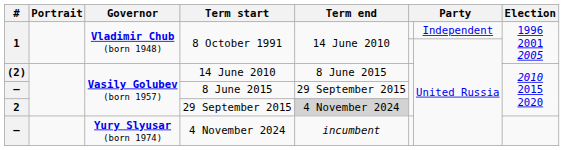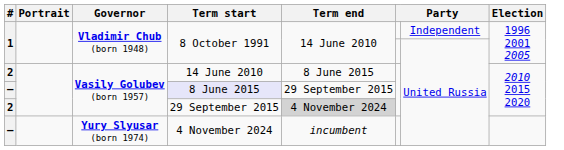row 4 | #: (2) -> 2
row 5 | Term start: no background -> lavender background
